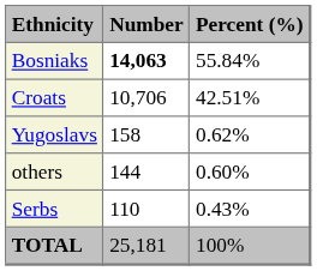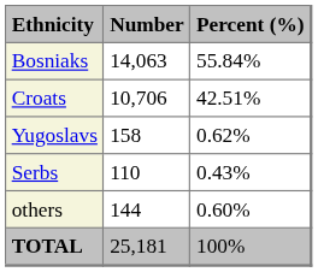Bosniaks | Number: bold -> normal
rows swapped: others <-> Serbs
